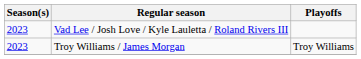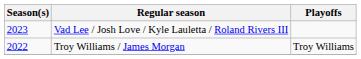Troy Williams / James Morgan | Season(s): 2023 -> 2022
